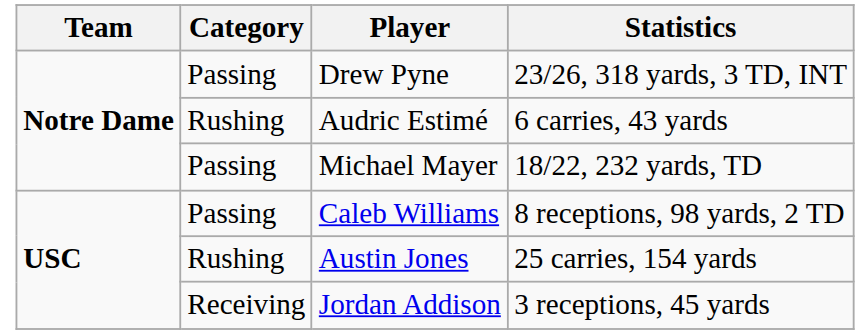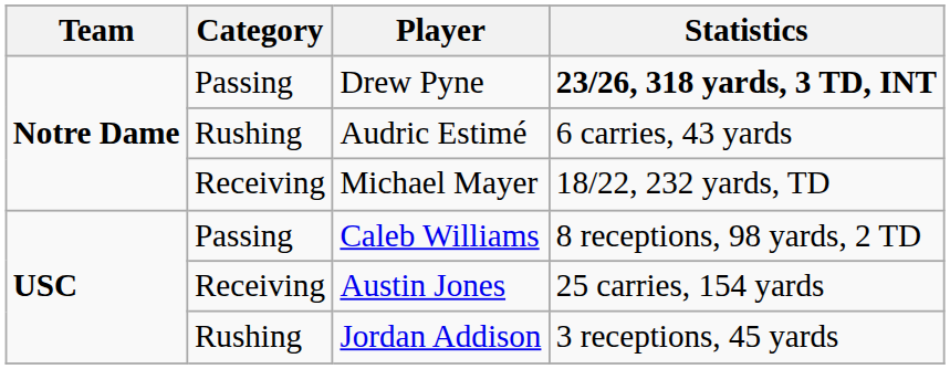Drew Pyne | Statistics: normal -> bold
Michael Mayer | Category: Passing -> Receiving
Austin Jones | Category: Rushing -> Receiving
Jordan Addison | Category: Receiving -> Rushing
